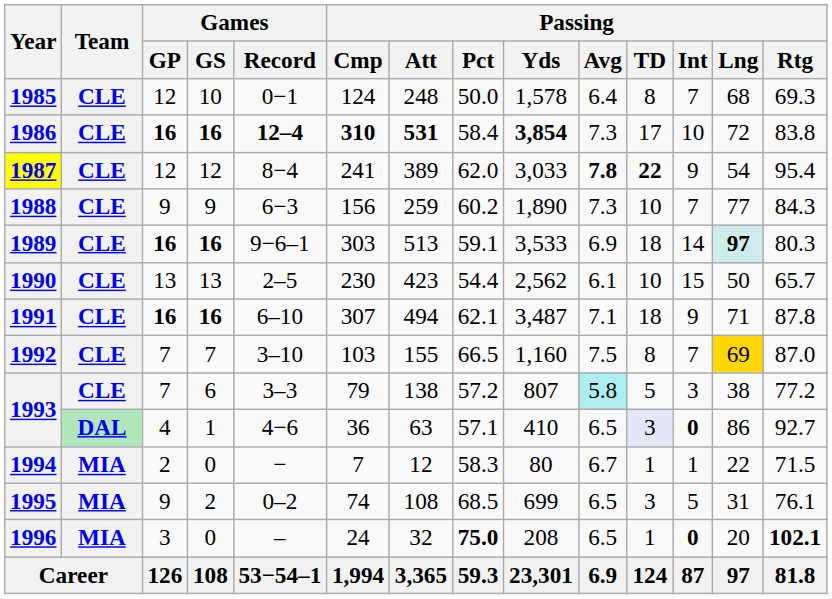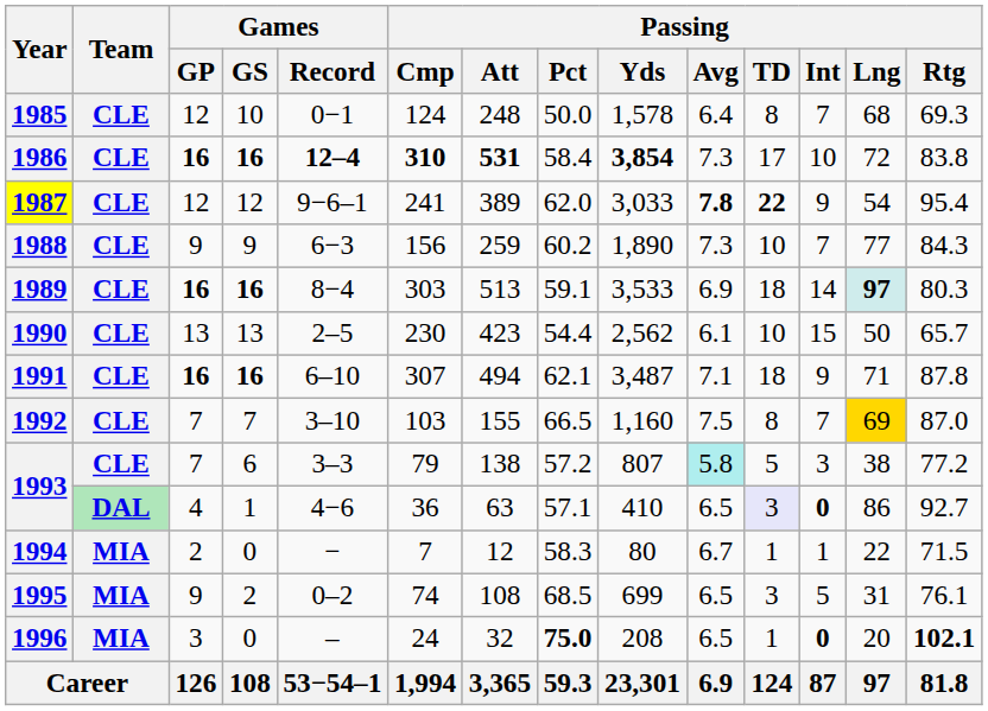1987 | Games / Record: 8−4 -> 9−6–1
1989 | Games / Record: 9−6–1 -> 8−4
